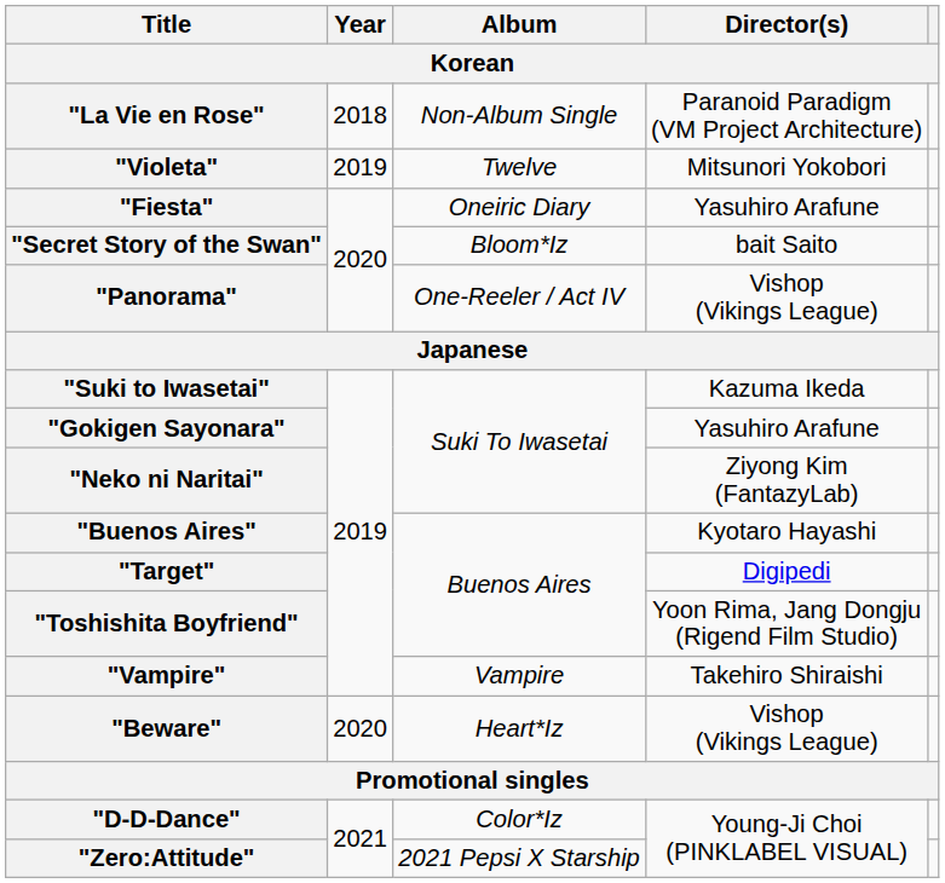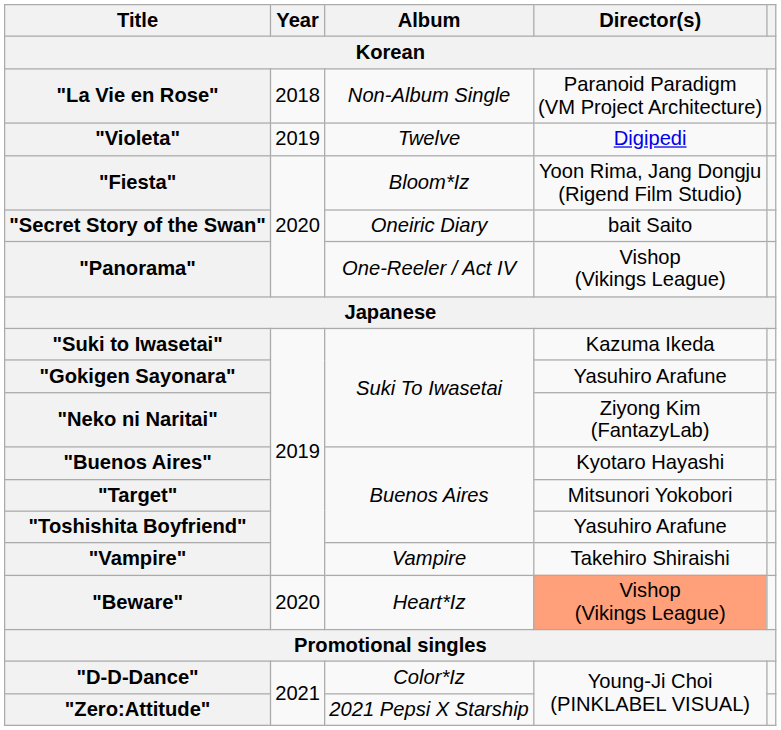"Violeta" | Director(s): Mitsunori Yokobori -> Digipedi
"Fiesta" | Album: Oneiric Diary -> Bloom*Iz
"Fiesta" | Director(s): Yasuhiro Arafune -> Yoon Rima, Jang Dongju (Rigend Film Studio)
"Secret Story of the Swan" | Album: Bloom*Iz -> Oneiric Diary
"Target" | Director(s): Digipedi -> Mitsunori Yokobori
"Toshishita Boyfriend" | Director(s): Yoon Rima, Jang Dongju (Rigend Film Studio) -> Yasuhiro Arafune
"Beware" | Director(s): no background -> lightsalmon background
